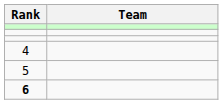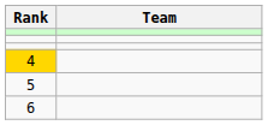row 5 | Rank: no background -> gold background
row 7 | Rank: bold -> normal
